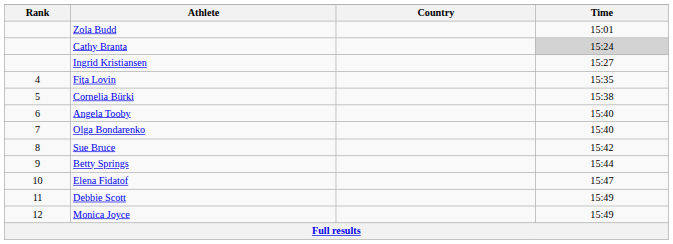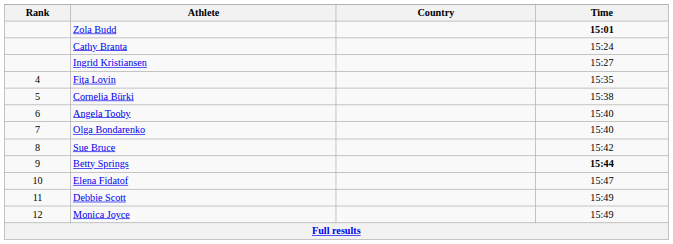Zola Budd | Time: normal -> bold
Cathy Branta | Time: lightgrey background -> no background
Betty Springs | Time: normal -> bold
